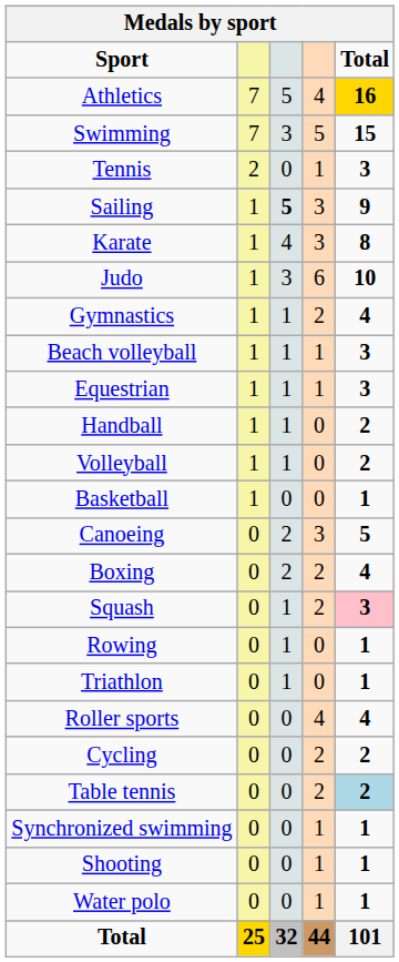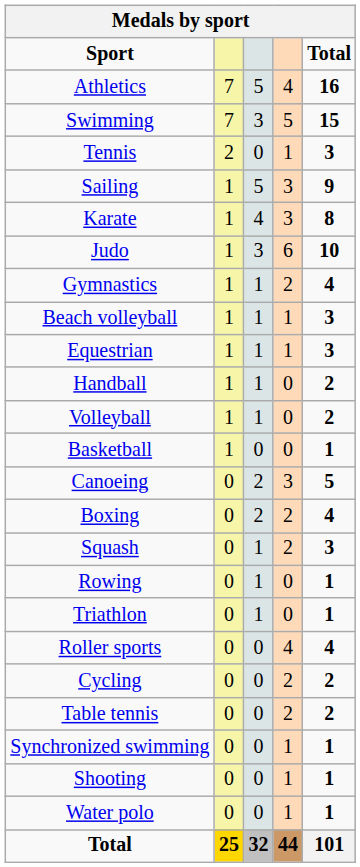Athletics | Total: gold background -> no background
Sailing | column 3: bold -> normal
Squash | Total: pink background -> no background
Table tennis | Total: lightblue background -> no background
